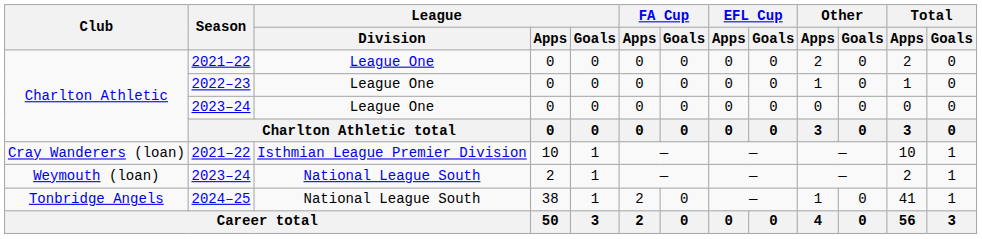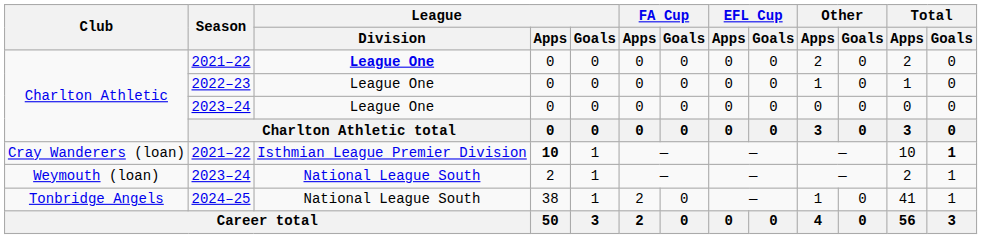Charlton Athletic / 2021–22 | League / Division: normal -> bold
Cray Wanderers (loan) | League / Apps: normal -> bold
Cray Wanderers (loan) | Total / Goals: normal -> bold
